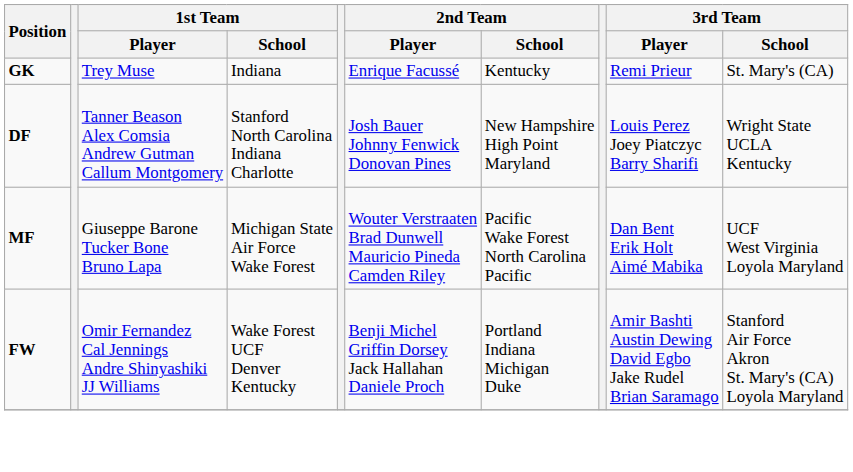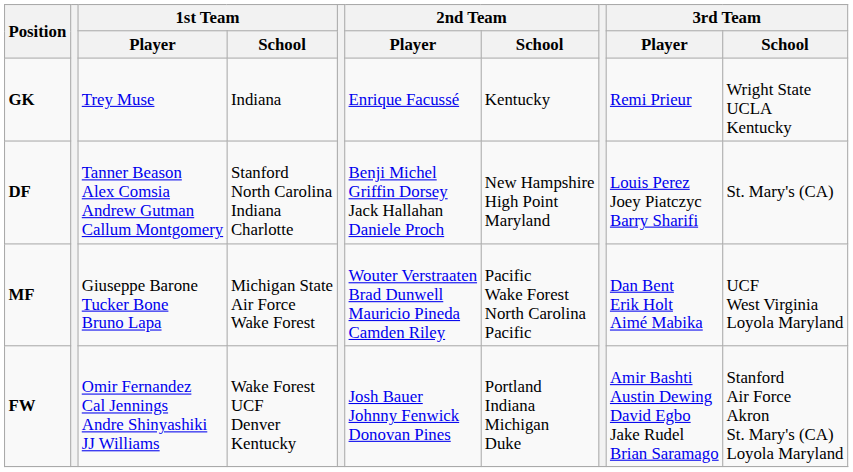GK | 3rd Team / School: St. Mary's (CA) -> Wright State UCLA Kentucky
DF | 2nd Team / Player: Josh Bauer Johnny Fenwick Donovan Pines -> Benji Michel Griffin Dorsey Jack Hallahan Daniele Proch
DF | 3rd Team / School: Wright State UCLA Kentucky -> St. Mary's (CA)
FW | 2nd Team / Player: Benji Michel Griffin Dorsey Jack Hallahan Daniele Proch -> Josh Bauer Johnny Fenwick Donovan Pines
